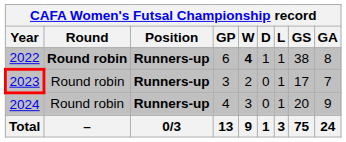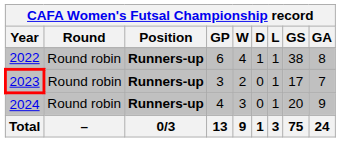2022 | Round: bold -> normal
2022 | W: bold -> normal
